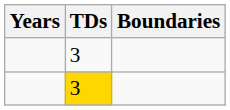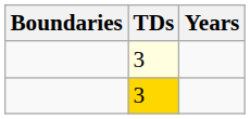columns swapped: Years <-> Boundaries
row 2 | TDs: no background -> lightyellow background
